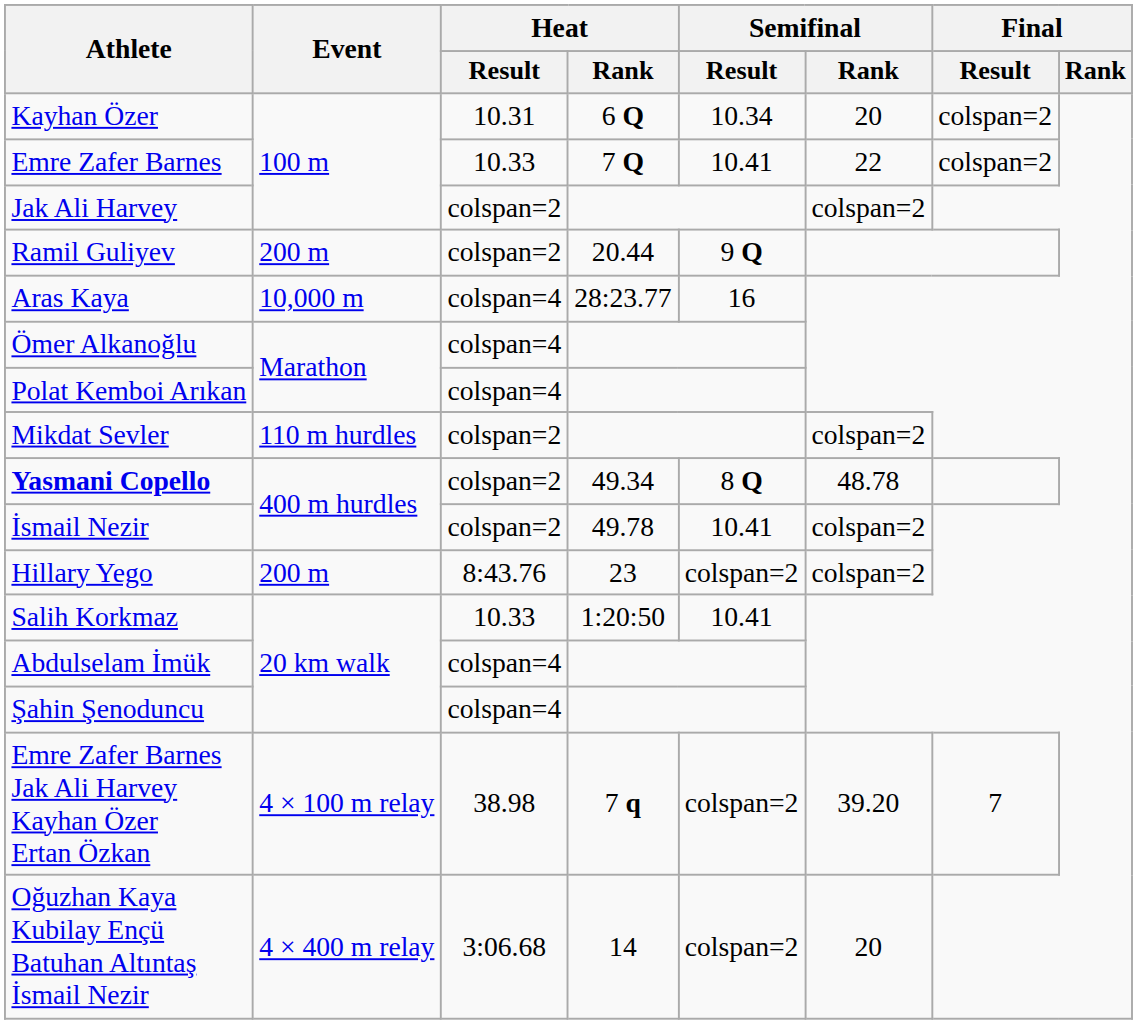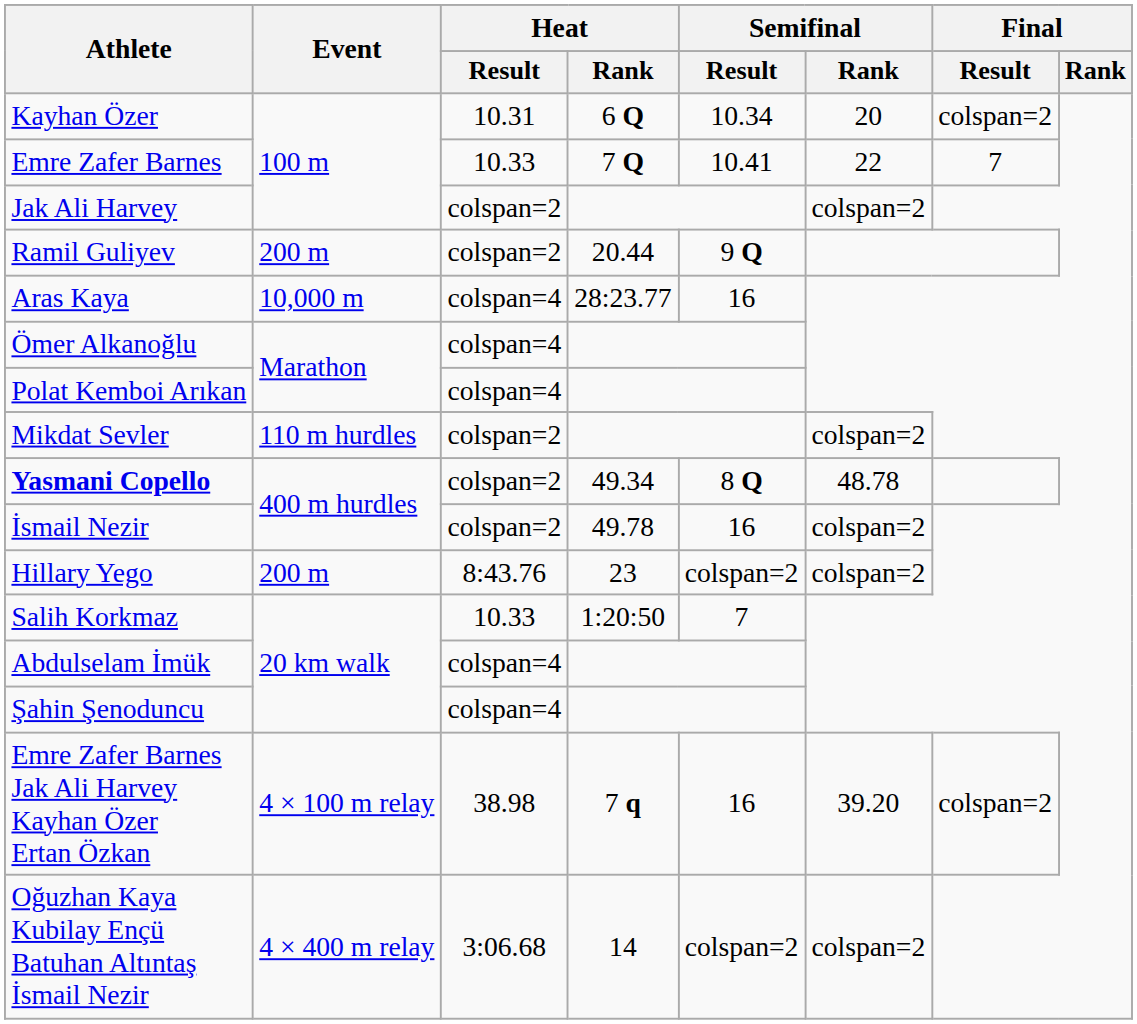Emre Zafer Barnes | Final / Result: colspan=2 -> 7
İsmail Nezir | Semifinal / Result: 10.41 -> 16
Salih Korkmaz | Semifinal / Result: 10.41 -> 7
Emre Zafer Barnes Jak Ali Harvey Kayhan Özer Ertan Özkan | Semifinal / Result: colspan=2 -> 16
Emre Zafer Barnes Jak Ali Harvey Kayhan Özer Ertan Özkan | Final / Result: 7 -> colspan=2
Oğuzhan Kaya Kubilay Ençü Batuhan Altıntaş İsmail Nezir | Semifinal / Rank: 20 -> colspan=2
